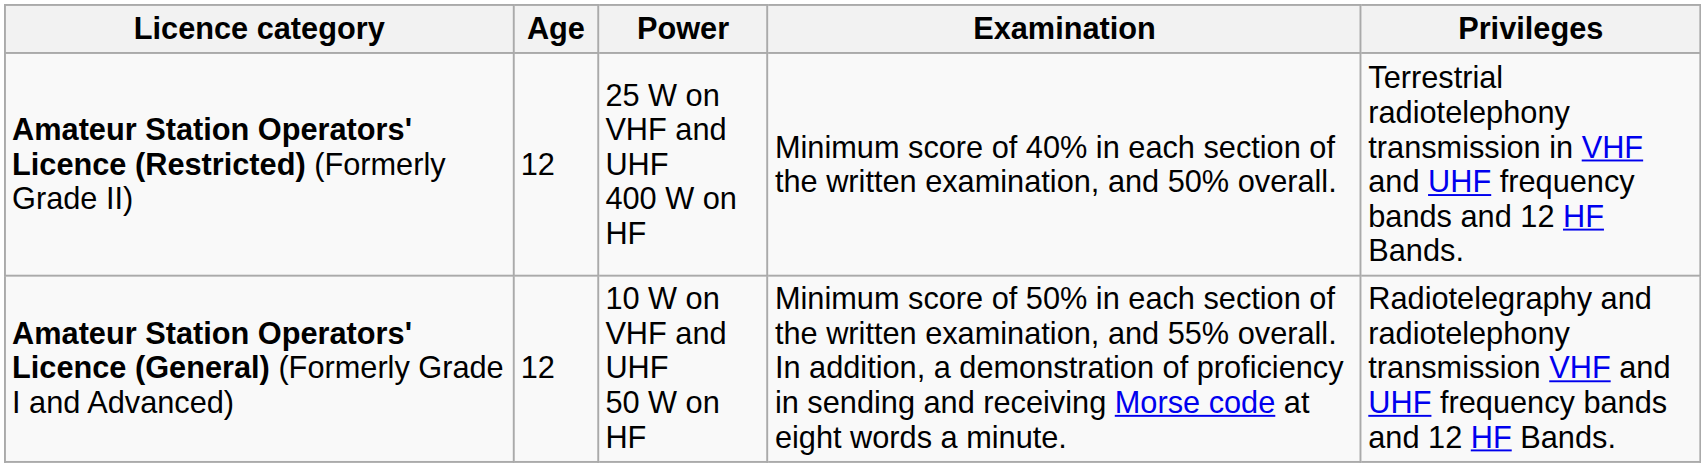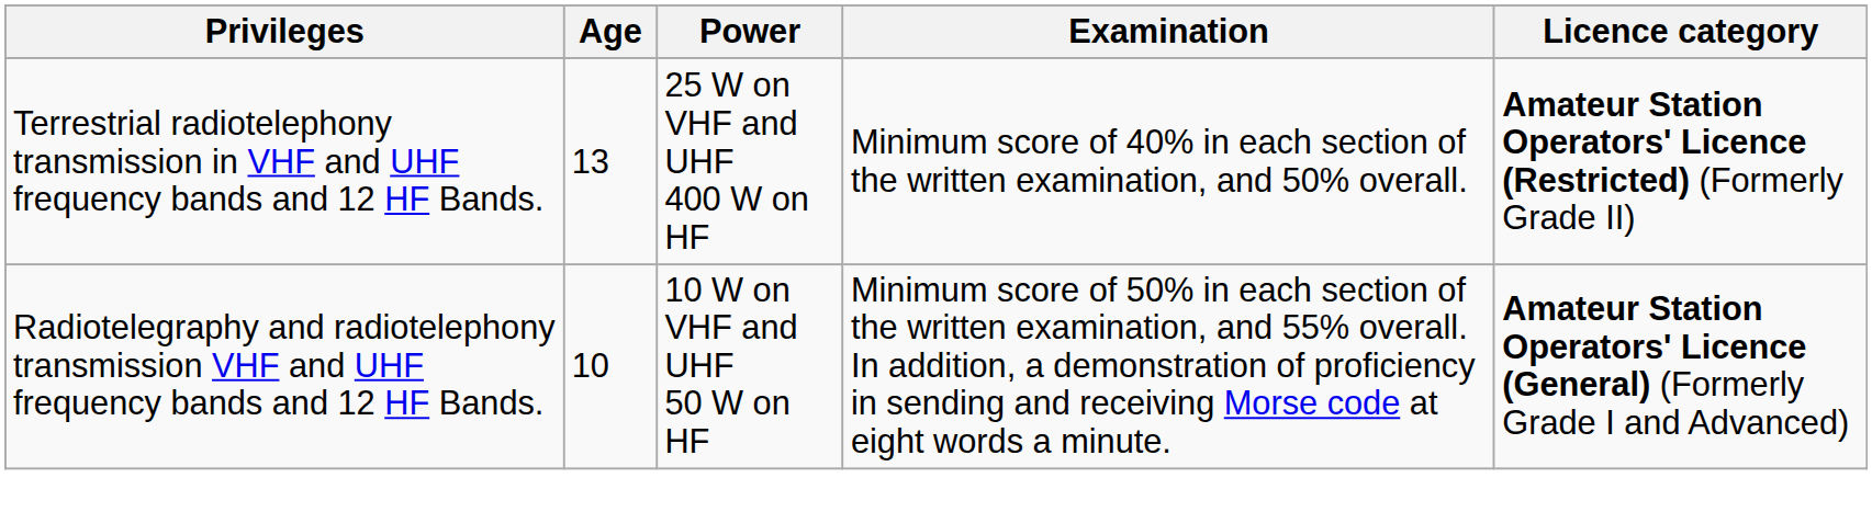columns swapped: Licence category <-> Privileges
row 2 | Age: 12 -> 13
row 3 | Age: 12 -> 10
